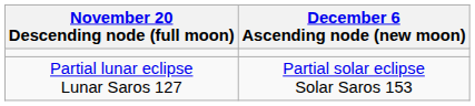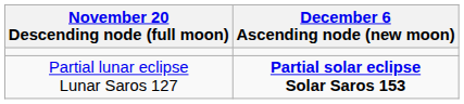Partial lunar eclipse Lunar Saros 127 | December 6 Ascending node (new moon): normal -> bold
